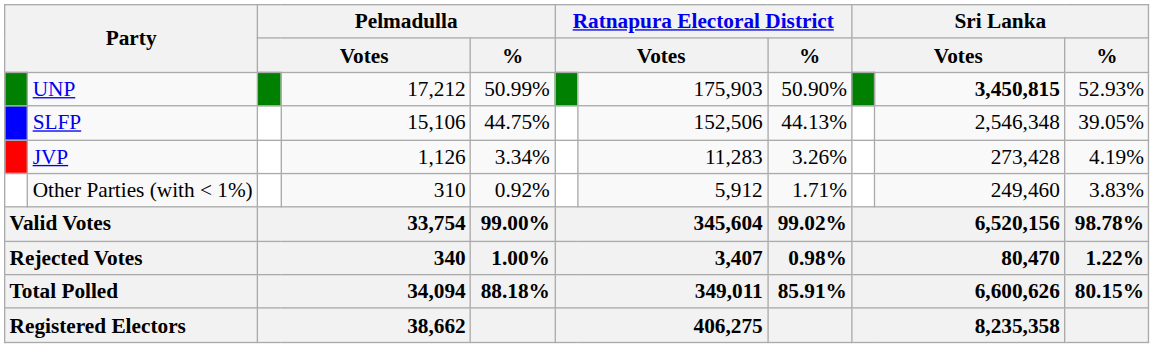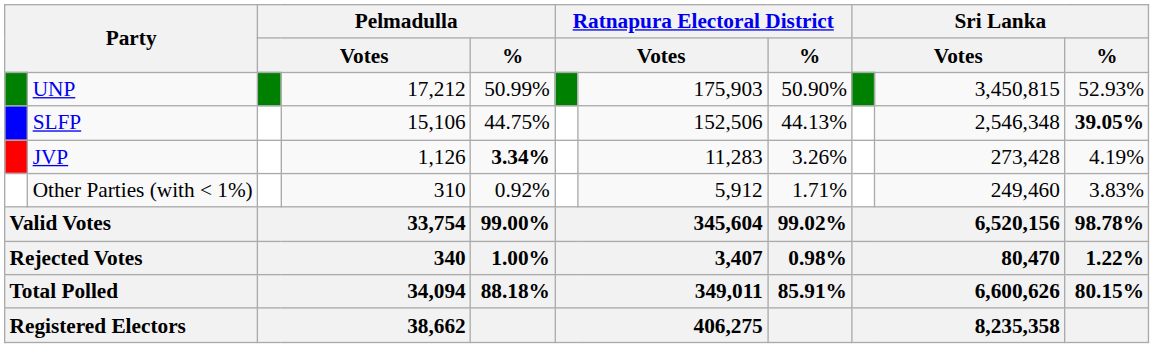UNP | column 10: bold -> normal
SLFP | Sri Lanka / %: normal -> bold
JVP | Pelmadulla / %: normal -> bold
